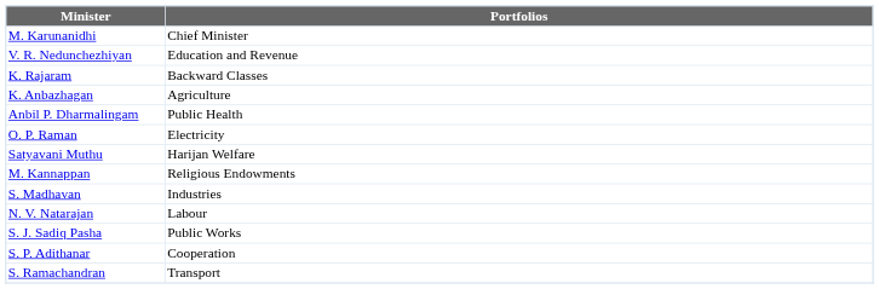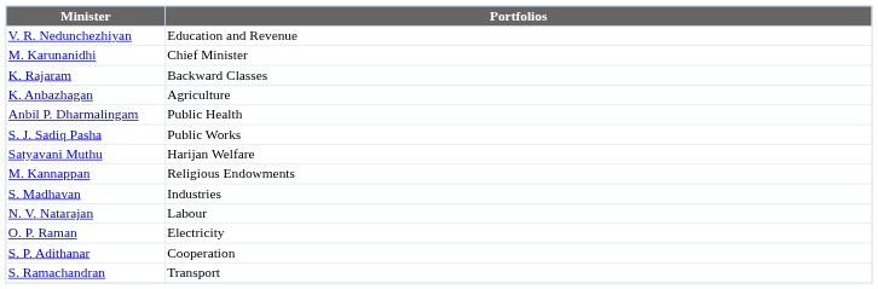rows swapped: M. Karunanidhi <-> V. R. Nedunchezhiyan
rows swapped: S. J. Sadiq Pasha <-> O. P. Raman
